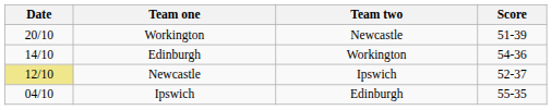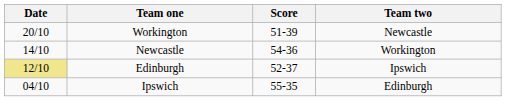columns swapped: Score <-> Team two
row 3 | Team one: Edinburgh -> Newcastle
row 4 | Team one: Newcastle -> Edinburgh
